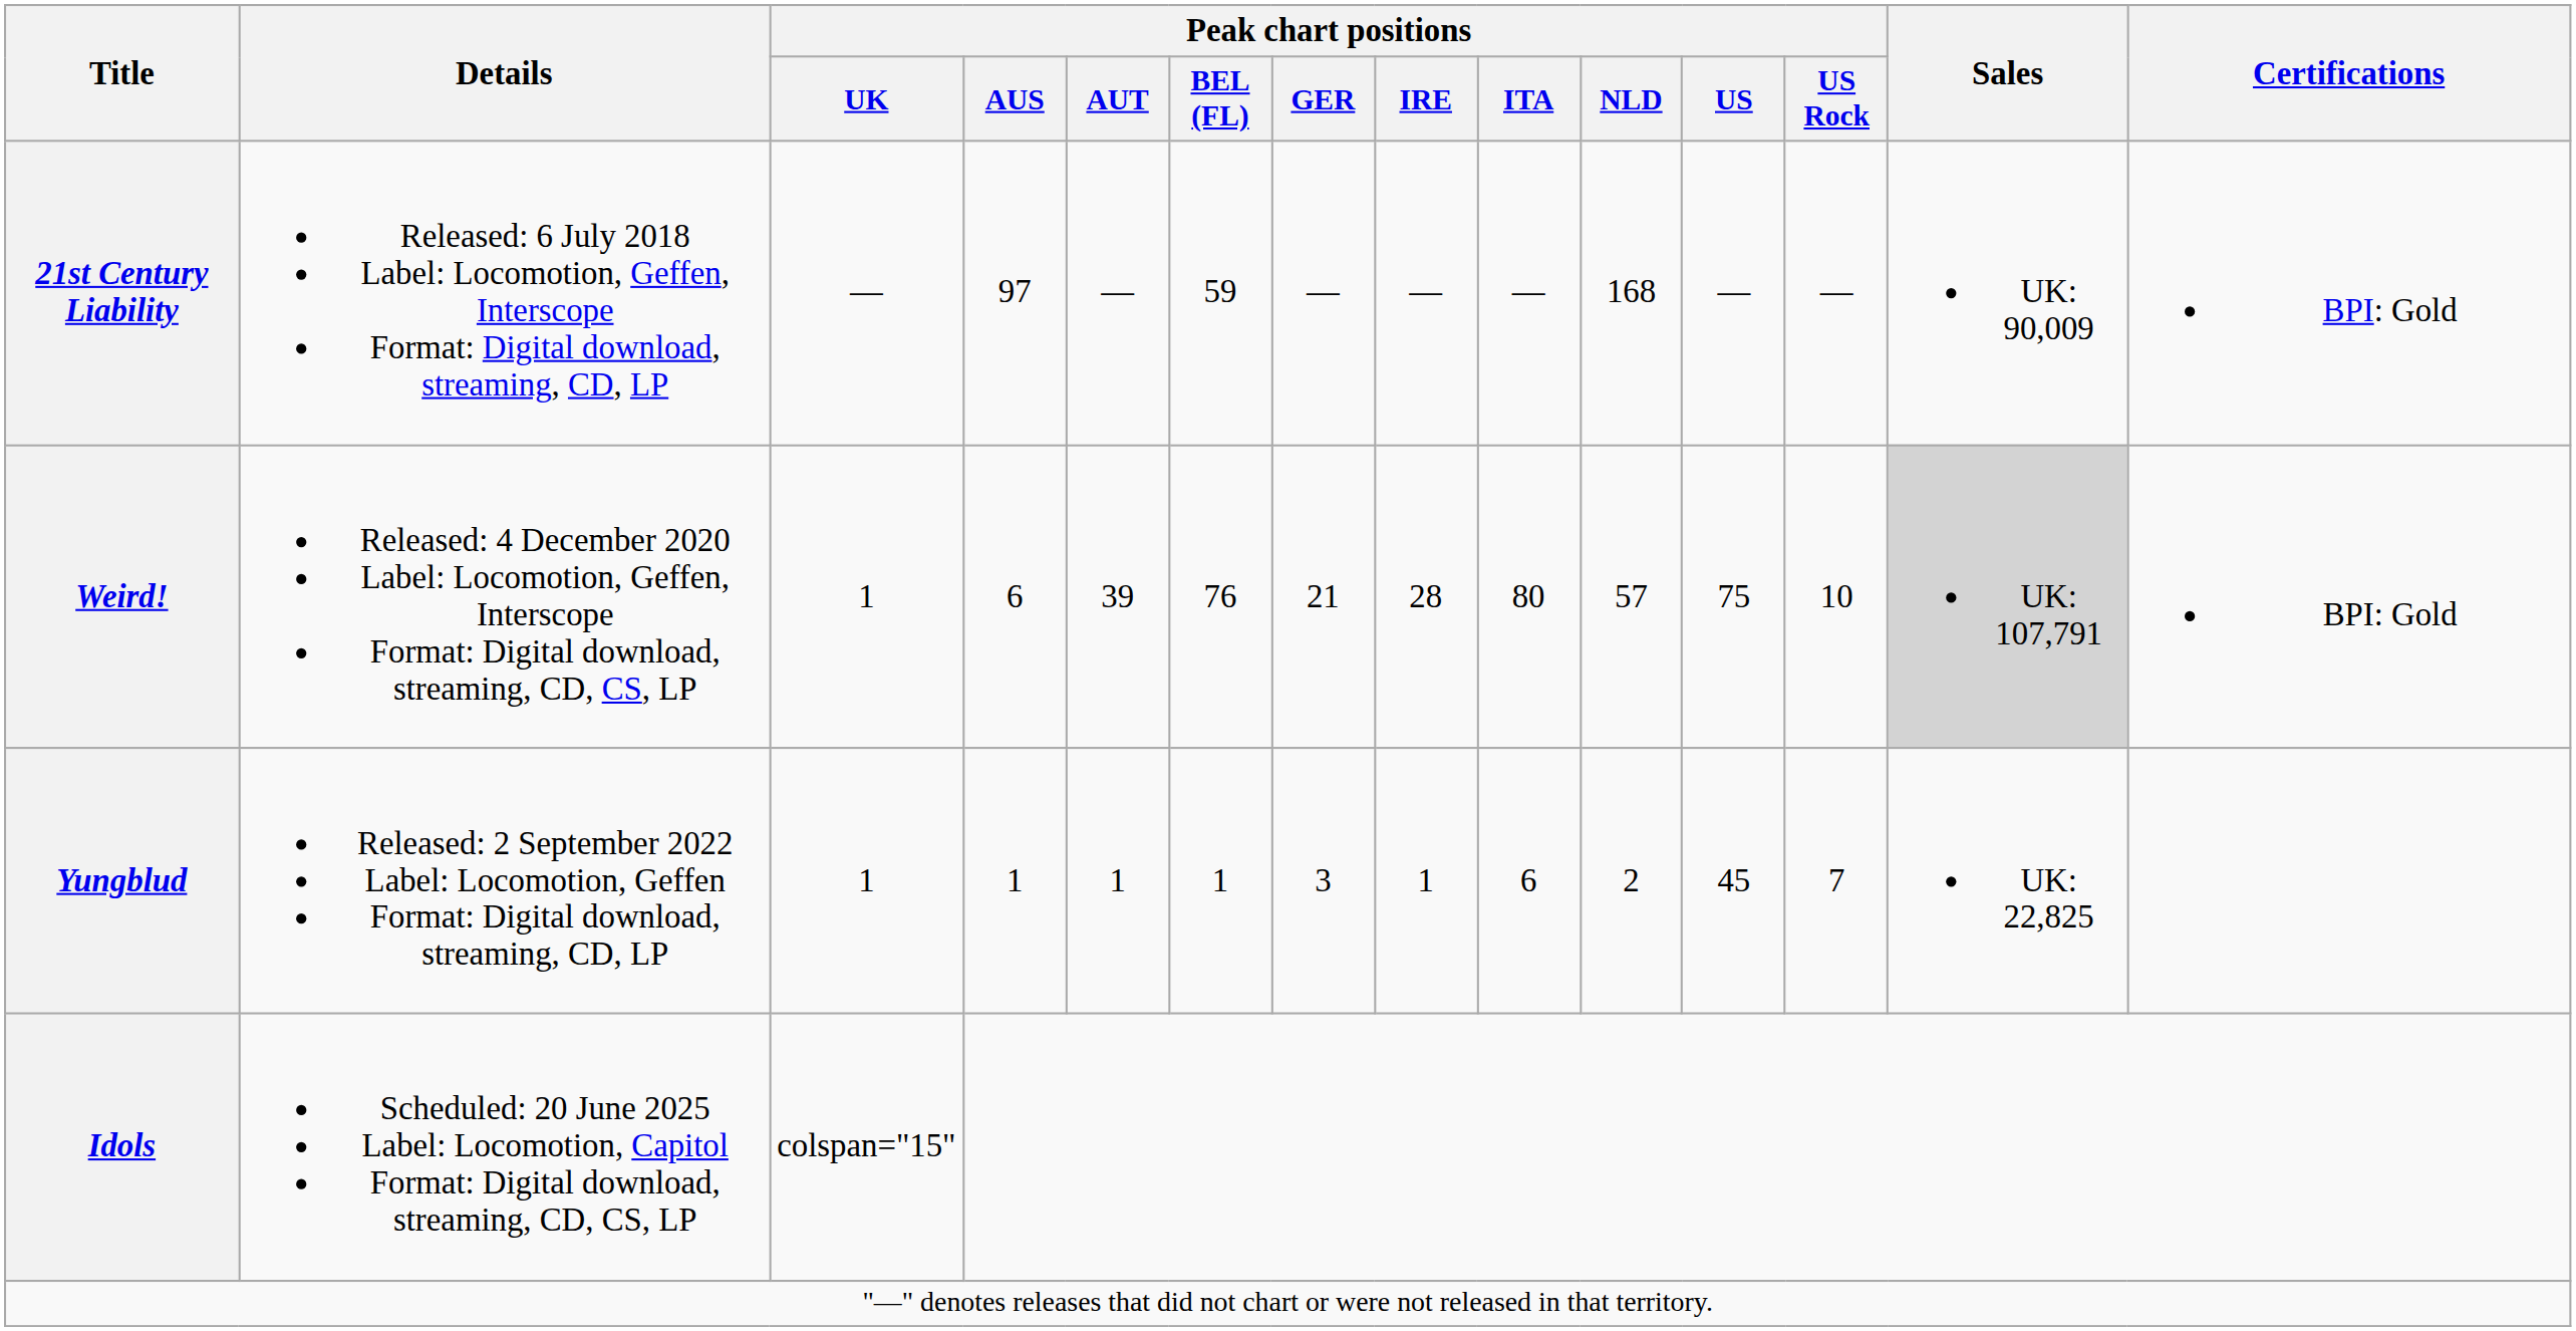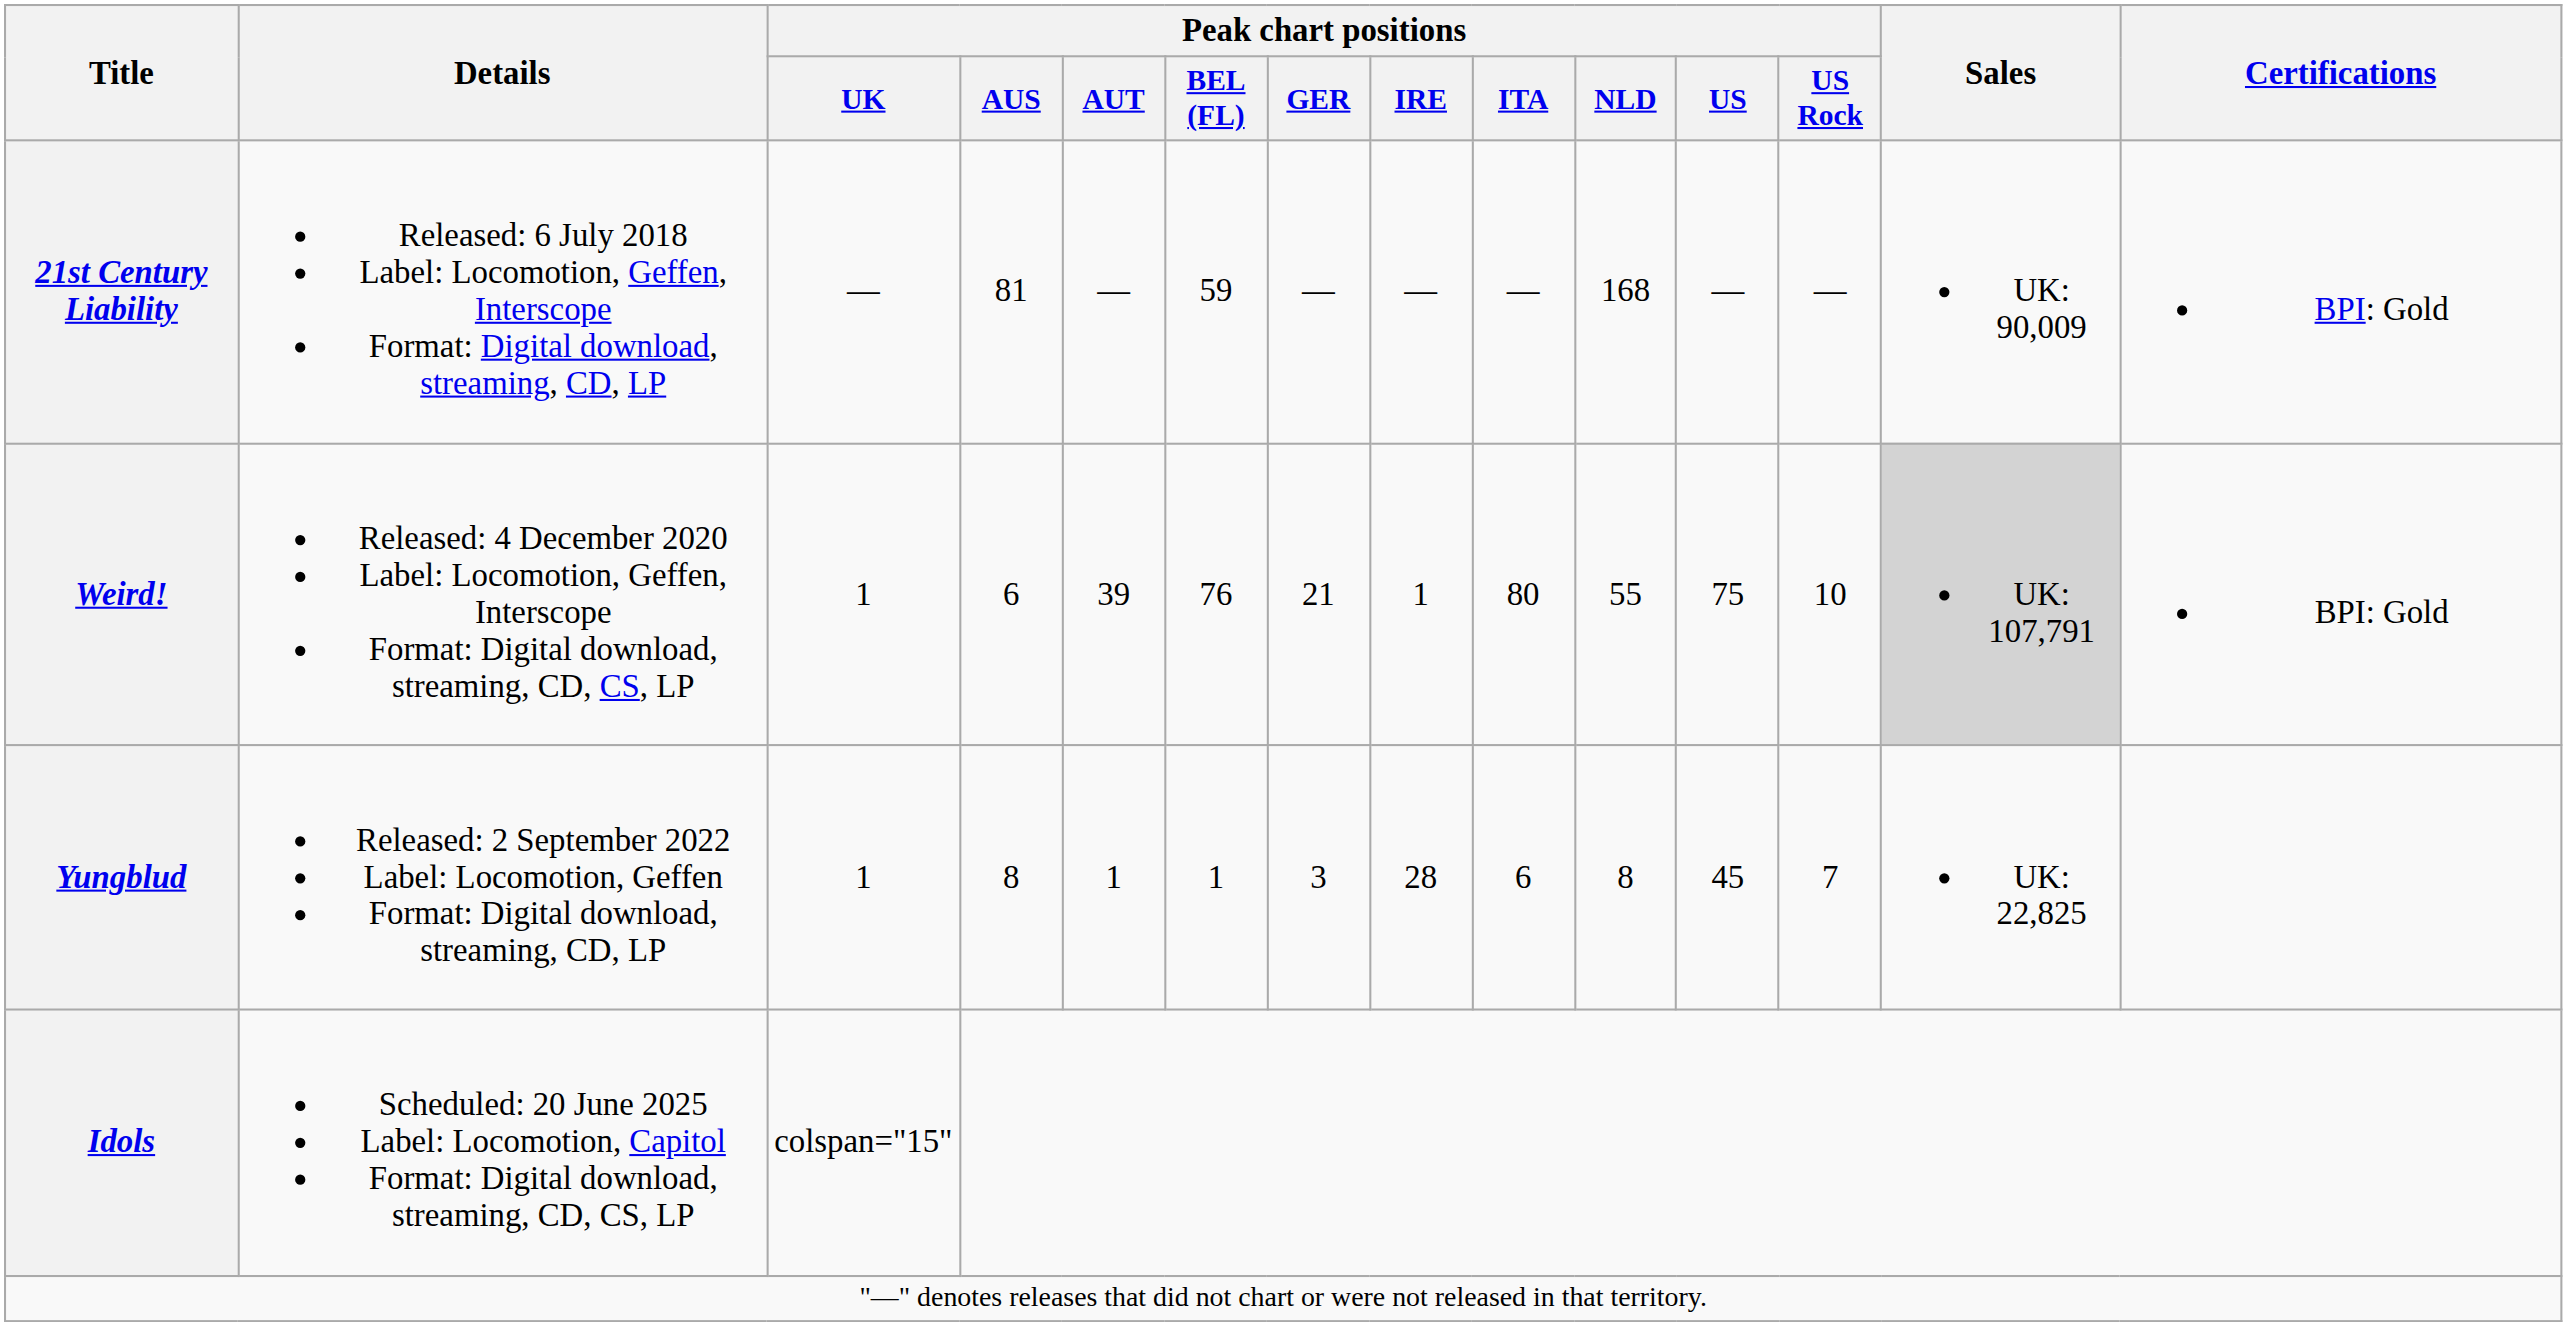21st Century Liability | Peak chart positions / AUS: 97 -> 81
Weird! | Peak chart positions / IRE: 28 -> 1
Weird! | Peak chart positions / NLD: 57 -> 55
Yungblud | Peak chart positions / AUS: 1 -> 8
Yungblud | Peak chart positions / IRE: 1 -> 28
Yungblud | Peak chart positions / NLD: 2 -> 8
